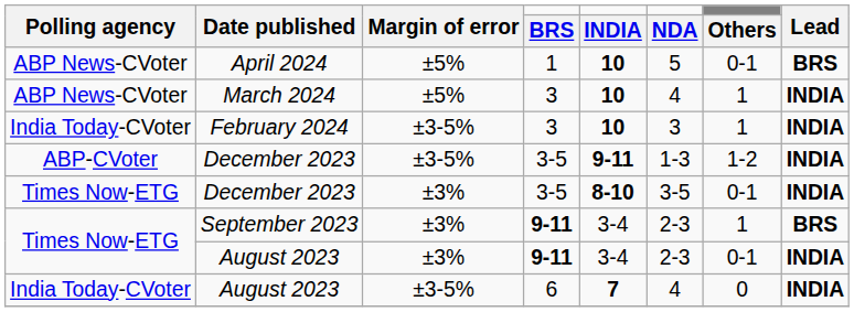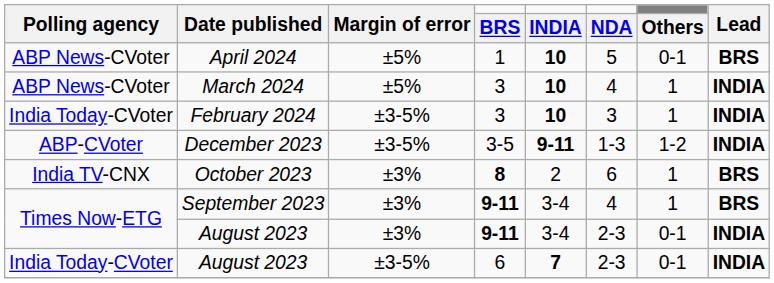- row: Times Now-ETG | December 2023 | ±3% | 3-5 | 8-10 | 3-5 | 0-1 | INDIA
+ row: India TV-CNX | October 2023 | ±3% | 8 | 2 | 6 | 1 | BRS
September 2023 | NDA: 2-3 -> 4
India Today-CVoter / August 2023 | NDA: 4 -> 2-3
India Today-CVoter / August 2023 | Others: 0 -> 0-1
